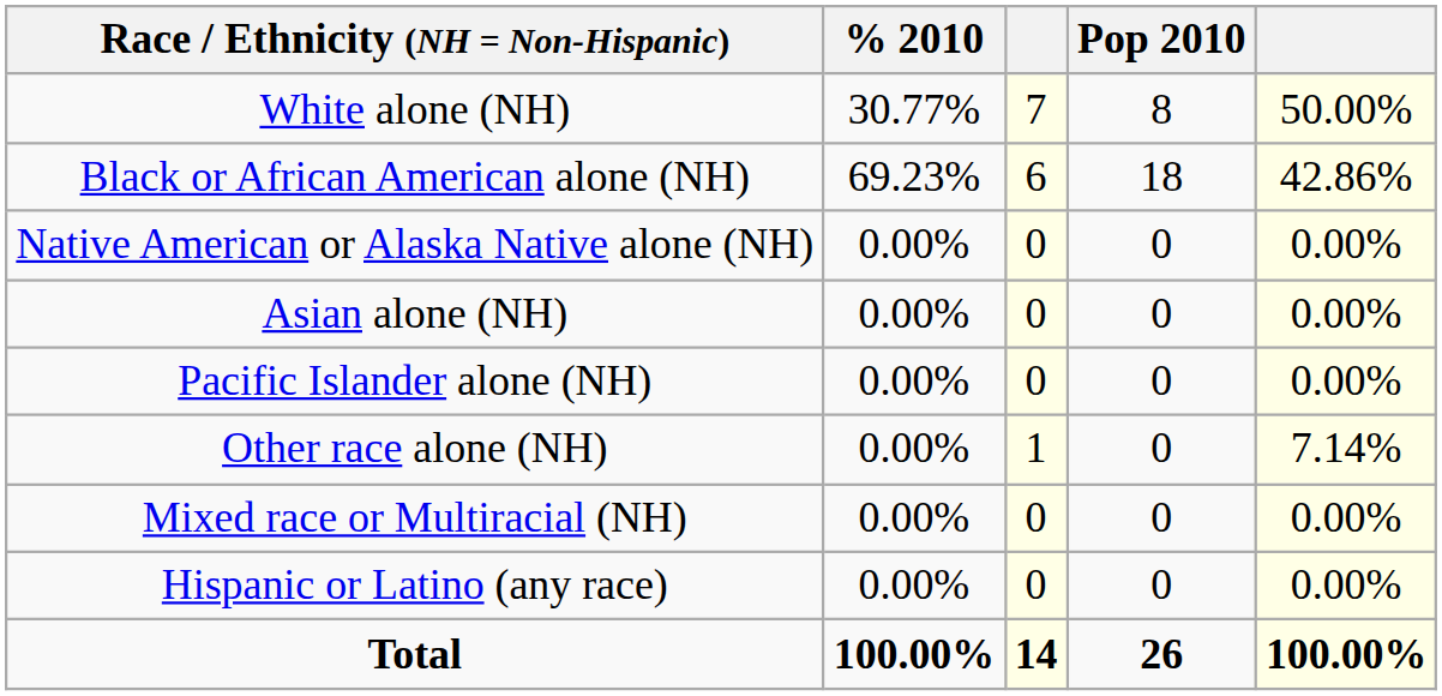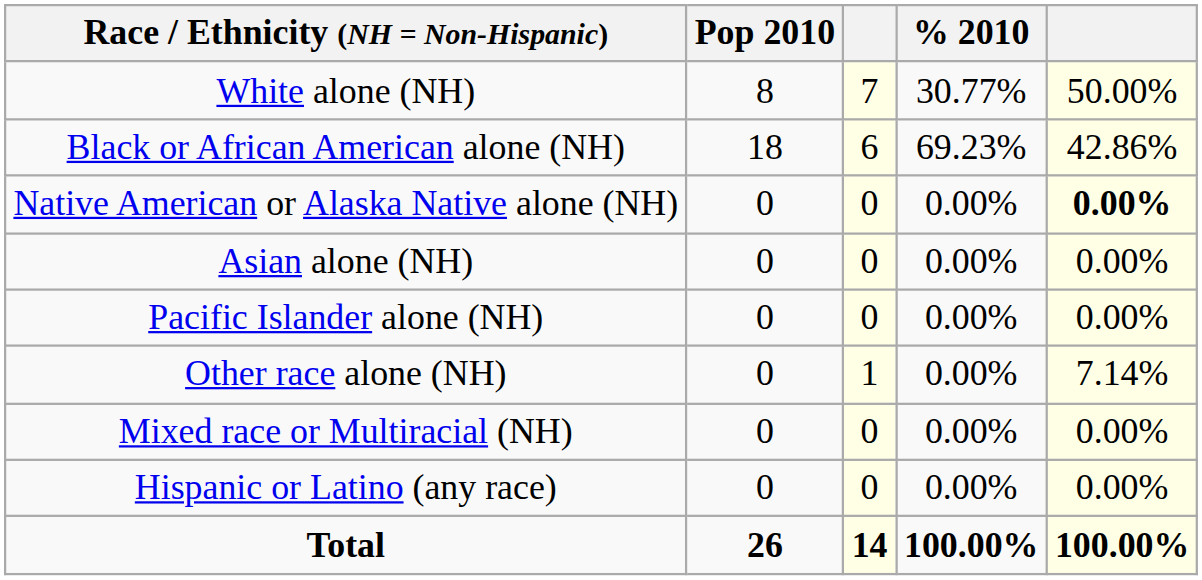columns swapped: Pop 2010 <-> % 2010
Native American or Alaska Native alone (NH) | column 5: normal -> bold
